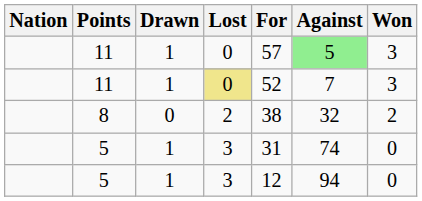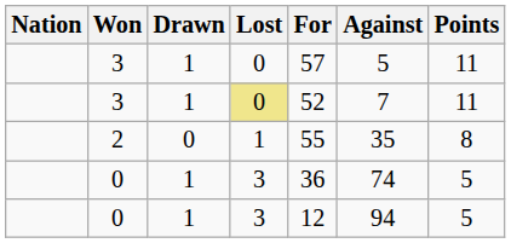columns swapped: Won <-> Points
row 2 | Against: lightgreen background -> no background
row 4 | Lost: 2 -> 1
row 4 | For: 38 -> 55
row 4 | Against: 32 -> 35
row 5 | For: 31 -> 36
